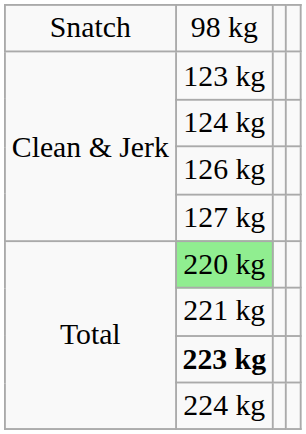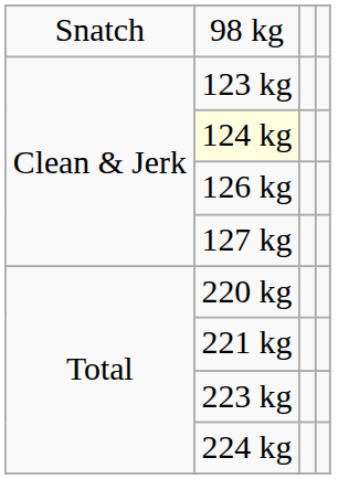124 kg | column 2: no background -> lightyellow background
220 kg | column 2: lightgreen background -> no background
223 kg | column 2: bold -> normal
